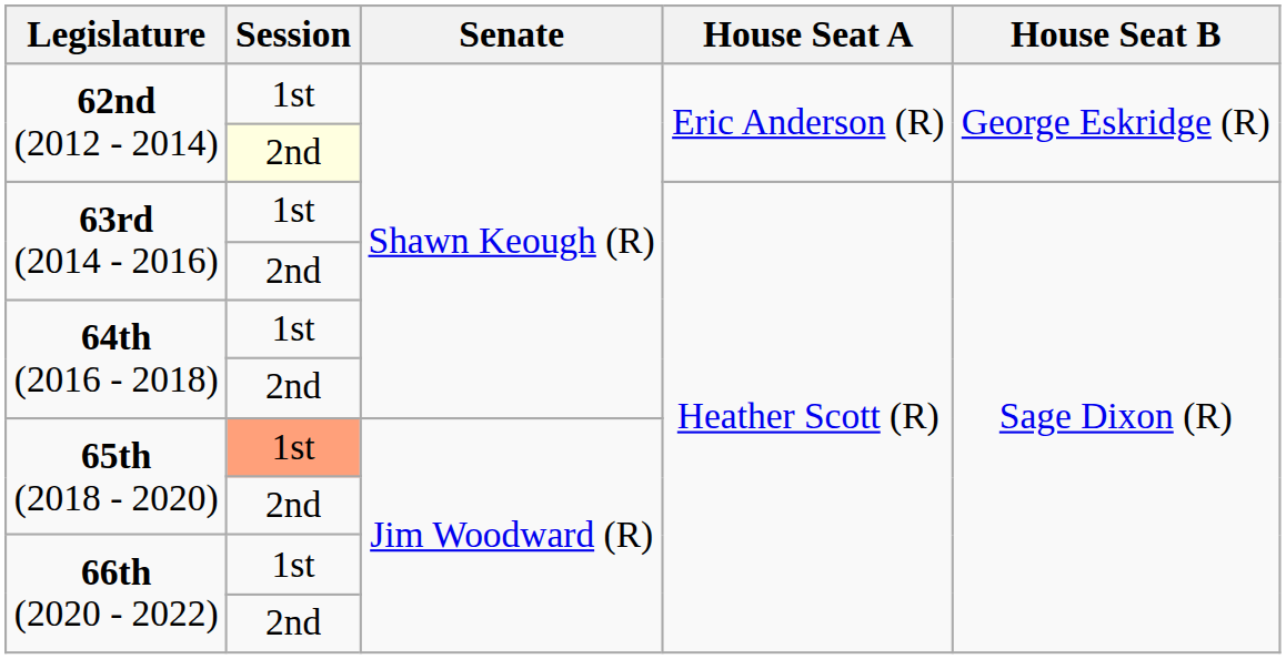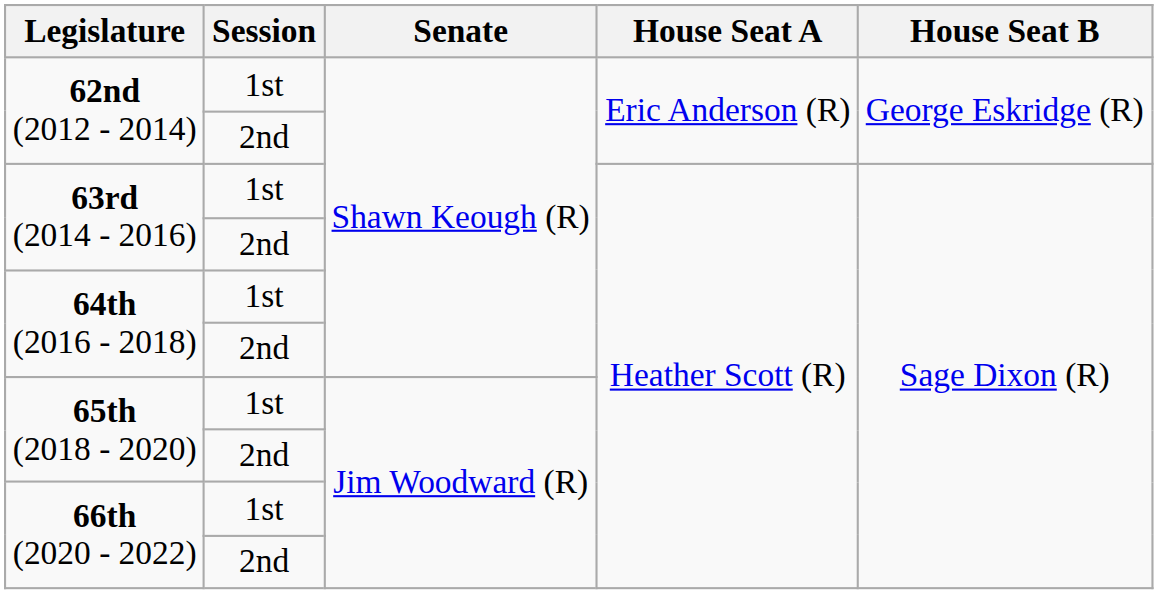62nd (2012 - 2014) / 2nd | Session: lightyellow background -> no background
65th (2018 - 2020) / 1st | Session: lightsalmon background -> no background
